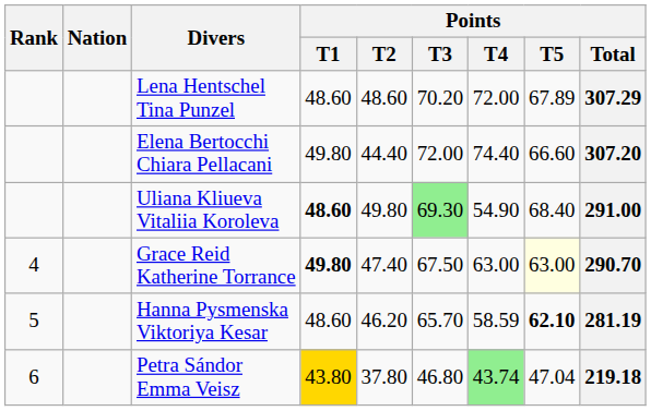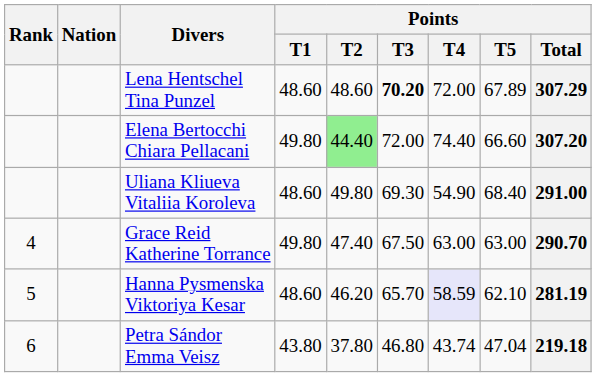Lena Hentschel Tina Punzel | Points / T3: normal -> bold
Elena Bertocchi Chiara Pellacani | Points / T2: no background -> lightgreen background
Uliana Kliueva Vitaliia Koroleva | Points / T1: bold -> normal
Uliana Kliueva Vitaliia Koroleva | Points / T3: lightgreen background -> no background
Grace Reid Katherine Torrance | Points / T1: bold -> normal
Grace Reid Katherine Torrance | Points / T5: lightyellow background -> no background
Hanna Pysmenska Viktoriya Kesar | Points / T4: no background -> lavender background
Hanna Pysmenska Viktoriya Kesar | Points / T5: bold -> normal
Petra Sándor Emma Veisz | Points / T1: gold background -> no background
Petra Sándor Emma Veisz | Points / T4: lightgreen background -> no background
